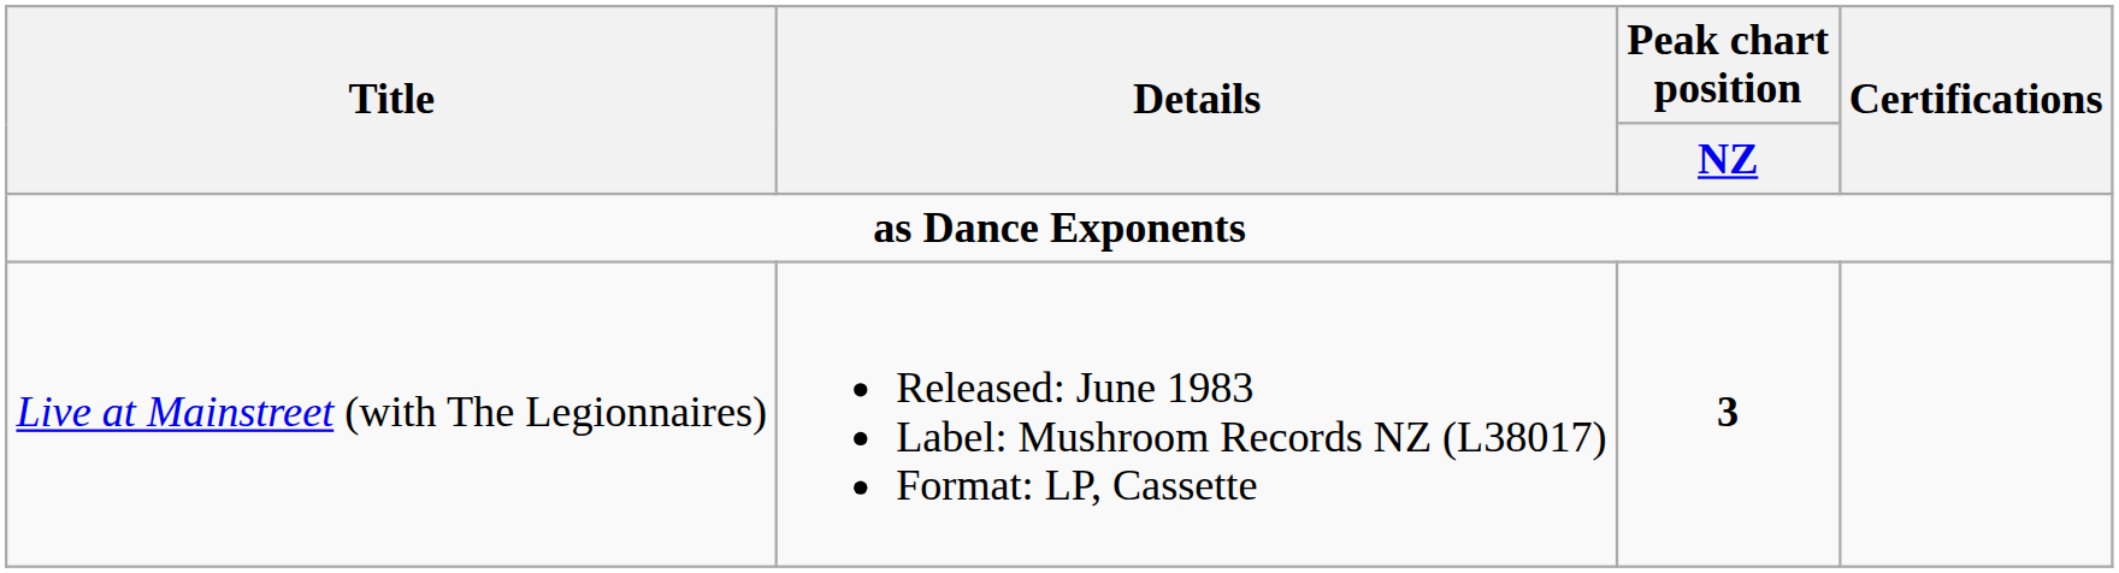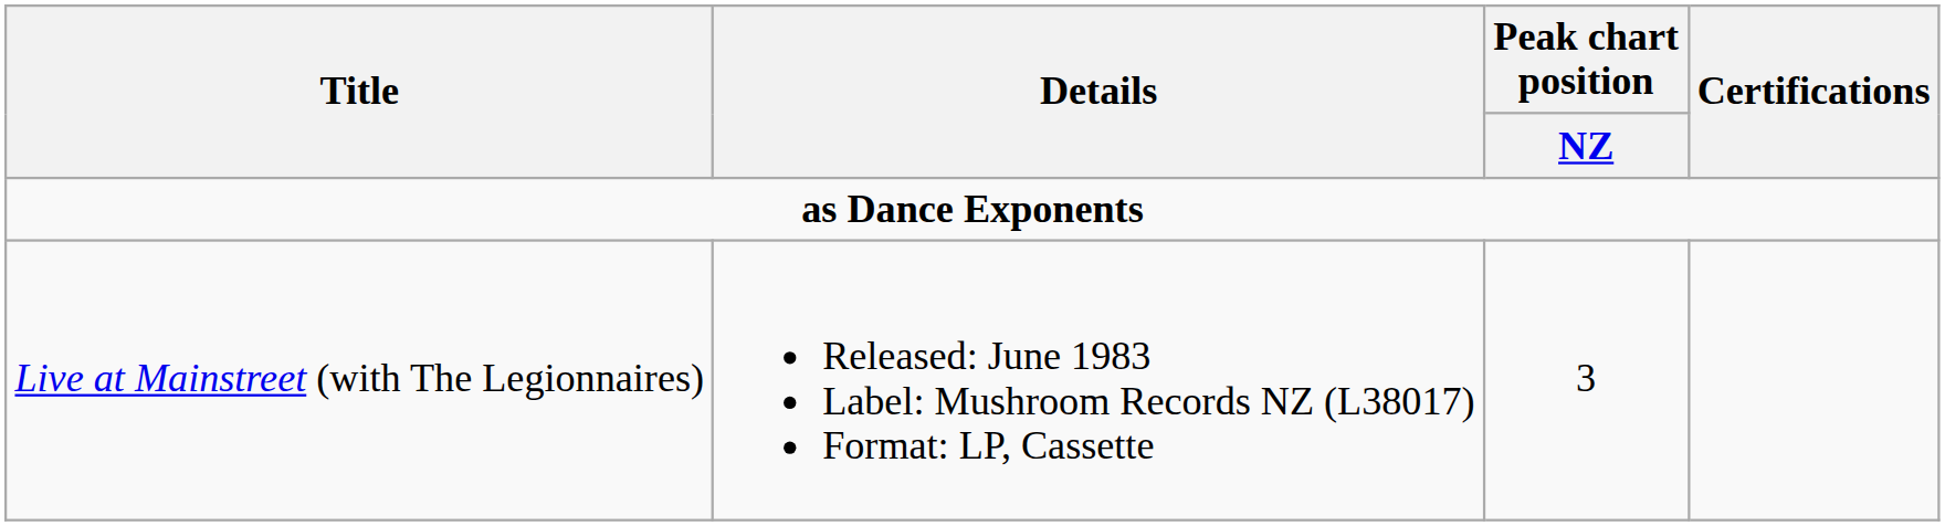Live at Mainstreet (with The Legionnaires) | Peak chart position / NZ: bold -> normal
